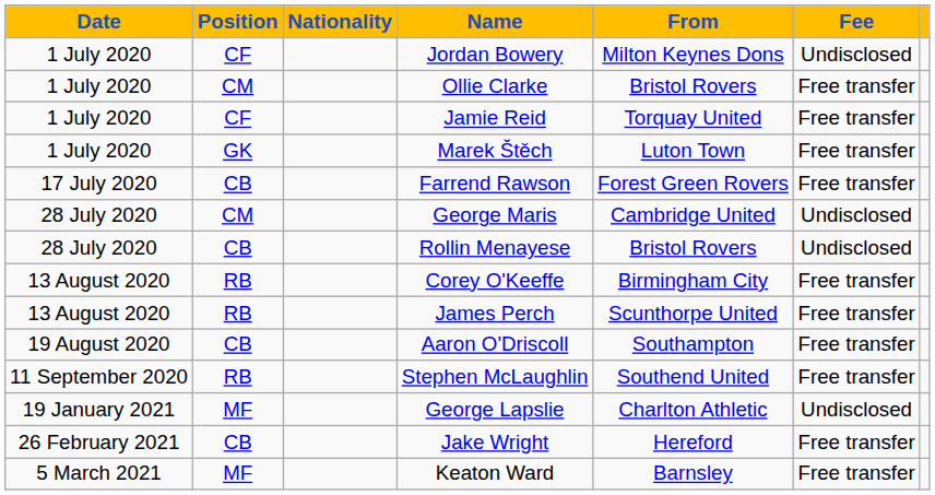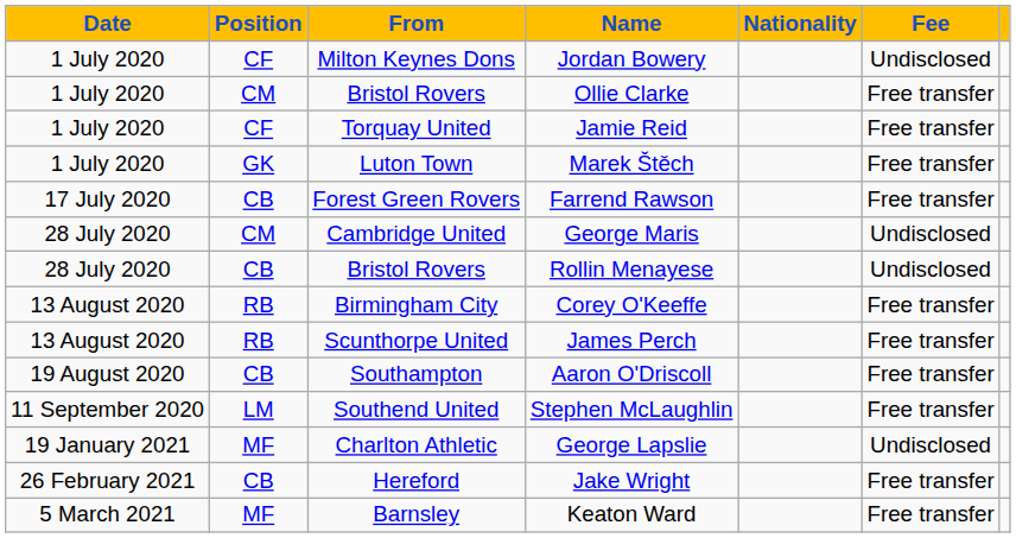columns swapped: Nationality <-> From
Stephen McLaughlin | Position: RB -> LM
